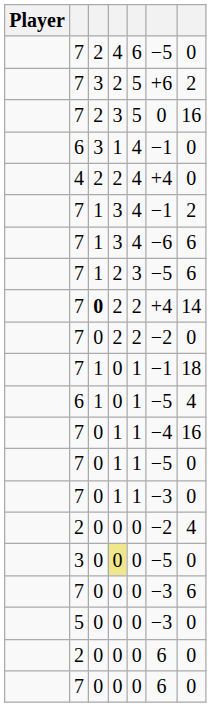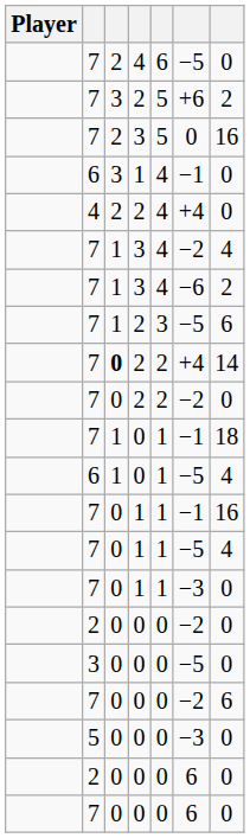row 7 | column 6: −1 -> −2
row 7 | column 7: 2 -> 4
row 8 | column 7: 6 -> 2
row 14 | column 6: −4 -> −1
row 15 | column 7: 0 -> 4
row 17 | column 7: 4 -> 0
row 18 | column 4: khaki background -> no background
row 19 | column 6: −3 -> −2
